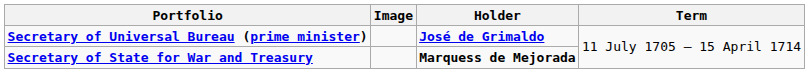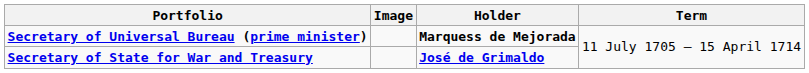Secretary of Universal Bureau (prime minister) | Holder: José de Grimaldo -> Marquess de Mejorada
Secretary of State for War and Treasury | Holder: Marquess de Mejorada -> José de Grimaldo
